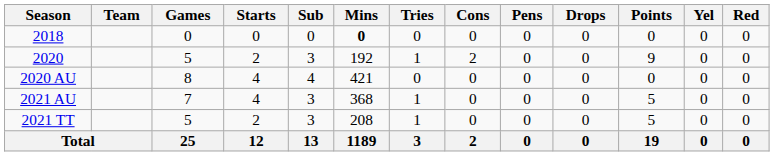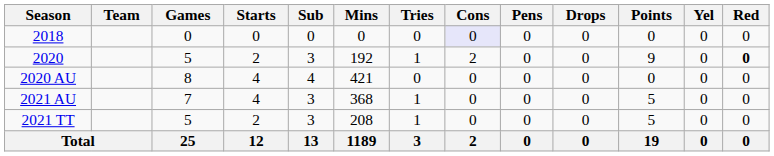2018 | Mins: bold -> normal
2018 | Cons: no background -> lavender background
2020 | Red: normal -> bold
